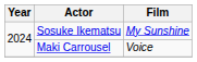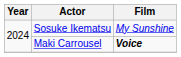Maki Carrousel | Film: normal -> bold
